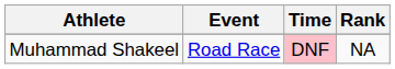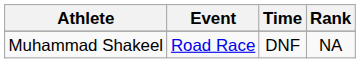Muhammad Shakeel | Time: pink background -> no background
